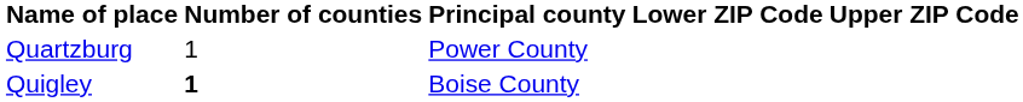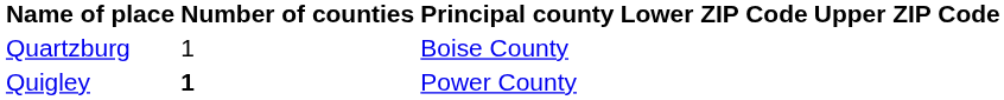Quartzburg | Principal county: Power County -> Boise County
Quigley | Principal county: Boise County -> Power County
